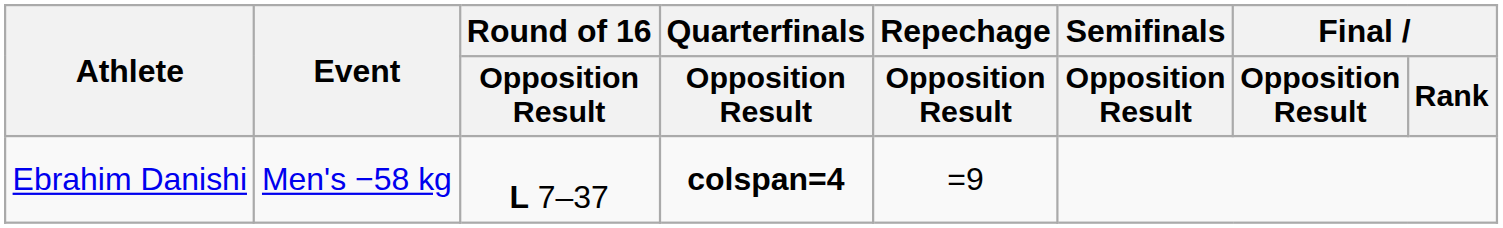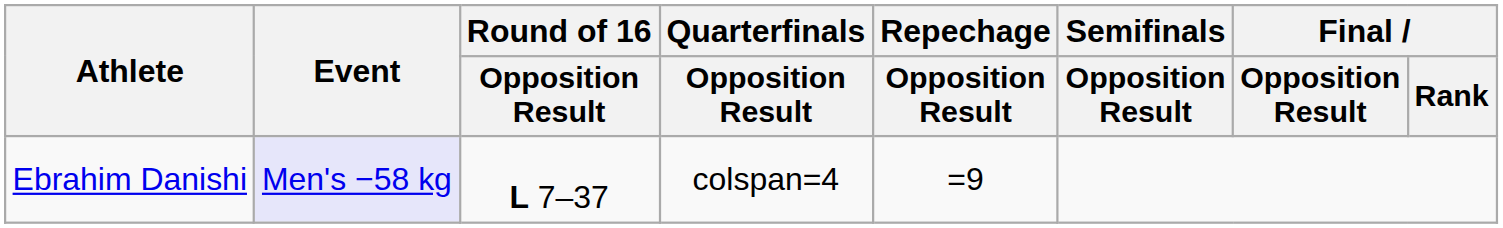Ebrahim Danishi | Event: no background -> lavender background
Ebrahim Danishi | Quarterfinals / Opposition Result: bold -> normal
